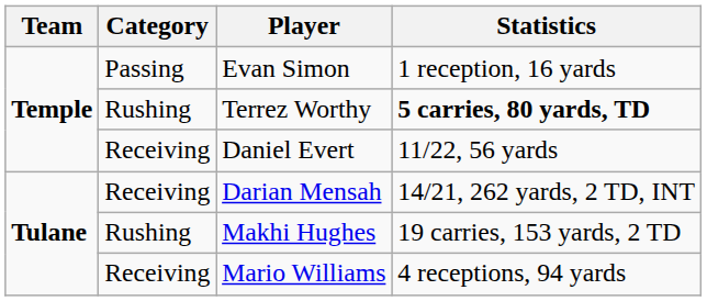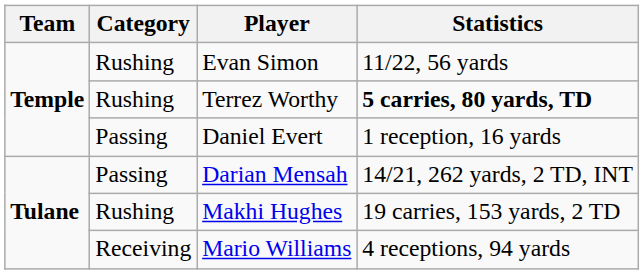Evan Simon | Category: Passing -> Rushing
Evan Simon | Statistics: 1 reception, 16 yards -> 11/22, 56 yards
Daniel Evert | Category: Receiving -> Passing
Daniel Evert | Statistics: 11/22, 56 yards -> 1 reception, 16 yards
Darian Mensah | Category: Receiving -> Passing
